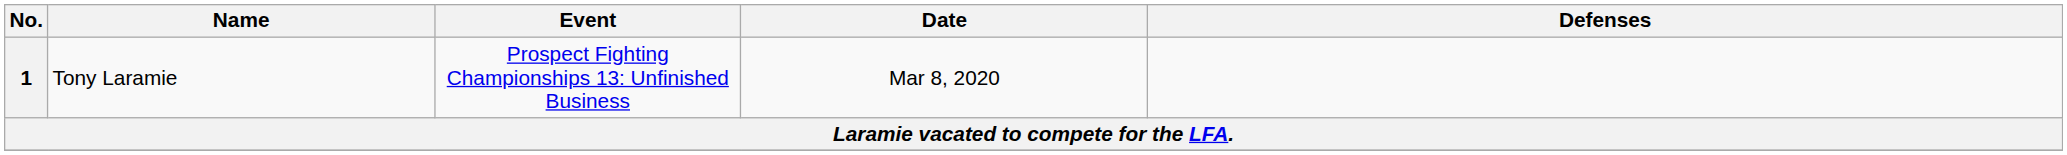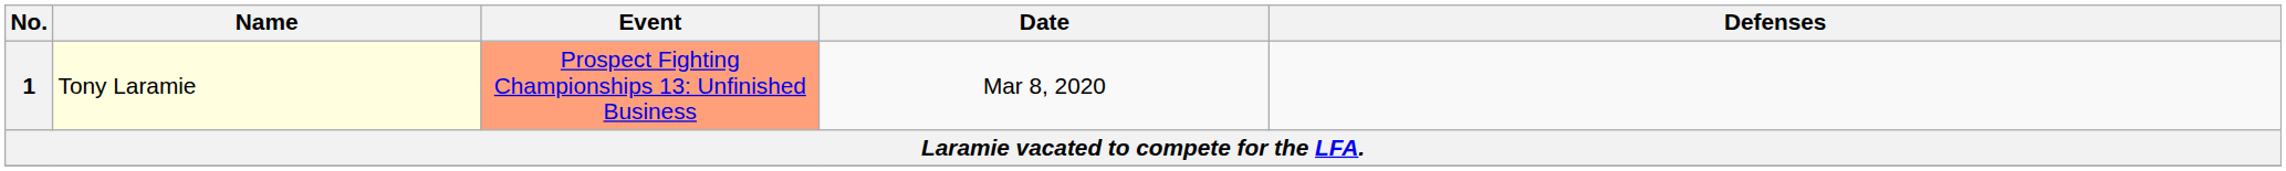1 | Name: no background -> lightyellow background
1 | Event: no background -> lightsalmon background
